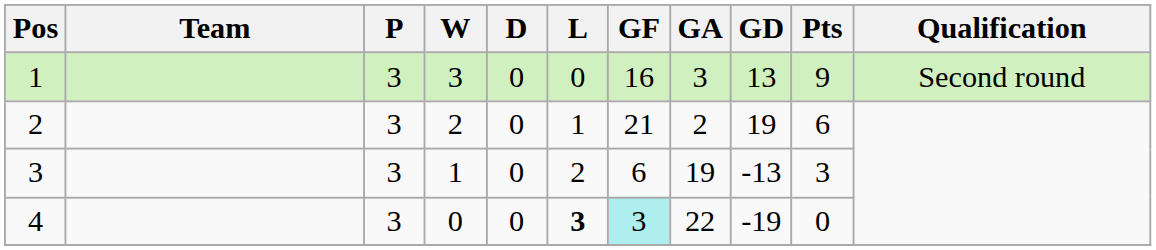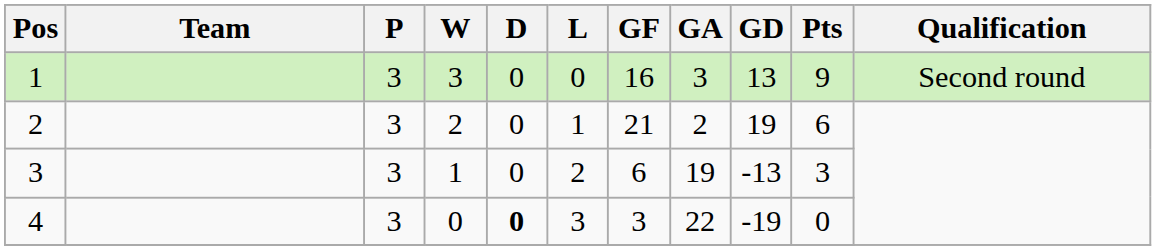4 | D: normal -> bold
4 | L: bold -> normal
4 | GF: paleturquoise background -> no background
